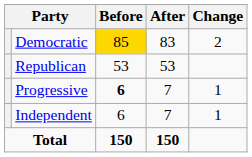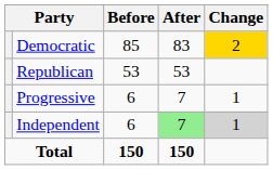Democratic | Before: gold background -> no background
Democratic | Change: no background -> gold background
Progressive | Before: bold -> normal
Independent | After: no background -> lightgreen background
Independent | Change: no background -> lightgrey background
